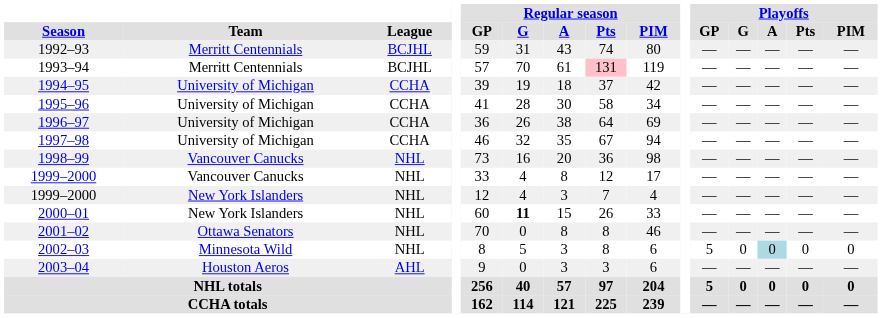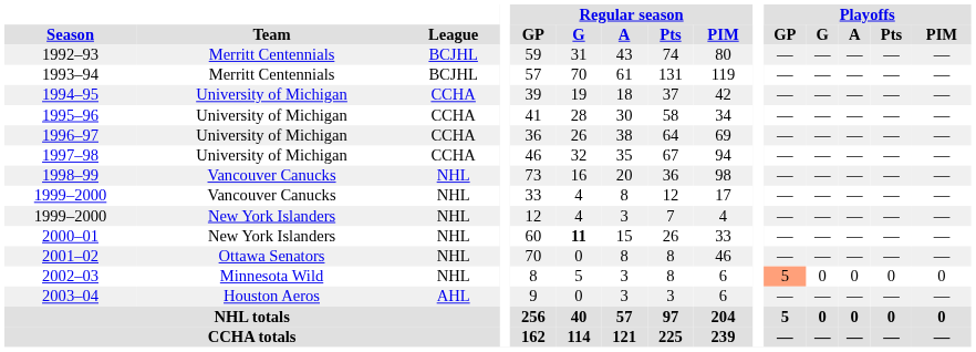1993–94 | Regular season / Pts: pink background -> no background
2002–03 | Playoffs / GP: no background -> lightsalmon background
2002–03 | Playoffs / A: lightblue background -> no background
